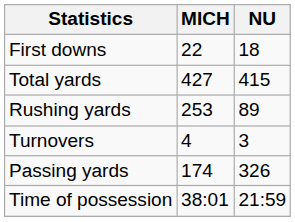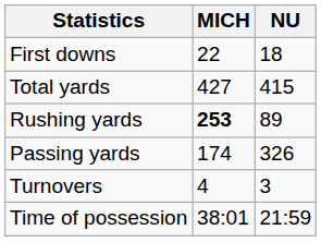Rushing yards | MICH: normal -> bold
rows swapped: Passing yards <-> Turnovers
